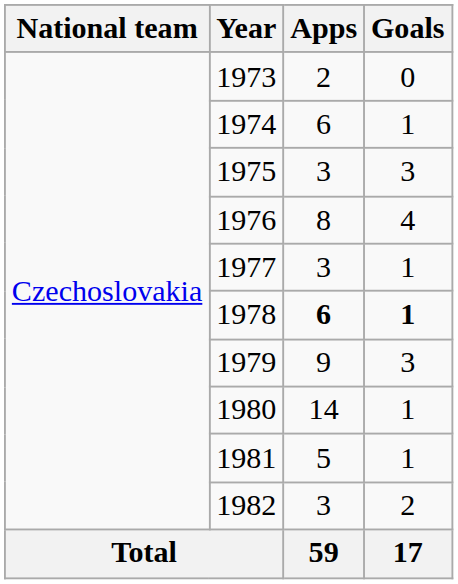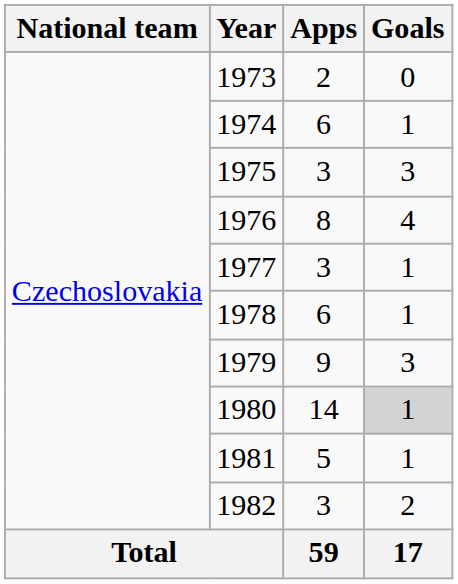1978 | Apps: bold -> normal
1978 | Goals: bold -> normal
1980 | Goals: no background -> lightgrey background
